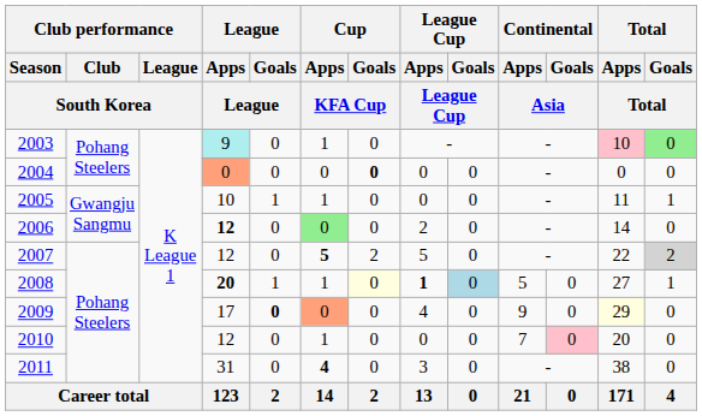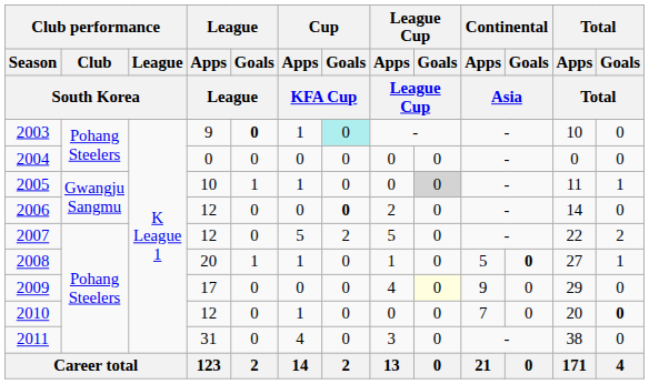2003 | League / Apps / League: paleturquoise background -> no background
2003 | League / Goals / League: normal -> bold
2003 | Cup / Goals / KFA Cup: no background -> paleturquoise background
2003 | Total / Apps / Total: pink background -> no background
2003 | Total / Goals / Total: lightgreen background -> no background
2004 | League / Apps / League: lightsalmon background -> no background
2004 | Cup / Goals / KFA Cup: bold -> normal
2005 | League Cup / Goals / League Cup: no background -> lightgrey background
2006 | League / Apps / League: bold -> normal
2006 | Cup / Apps / KFA Cup: lightgreen background -> no background
2006 | Cup / Goals / KFA Cup: normal -> bold
2007 | Cup / Apps / KFA Cup: bold -> normal
2007 | Total / Goals / Total: lightgrey background -> no background
2008 | League / Apps / League: bold -> normal
2008 | Cup / Goals / KFA Cup: lightyellow background -> no background
2008 | League Cup / Apps / League Cup: bold -> normal
2008 | League Cup / Goals / League Cup: lightblue background -> no background
2008 | Continental / Goals / Asia: normal -> bold
2009 | League / Goals / League: bold -> normal
2009 | Cup / Apps / KFA Cup: lightsalmon background -> no background
2009 | League Cup / Goals / League Cup: no background -> lightyellow background
2009 | Total / Apps / Total: lightyellow background -> no background
2010 | Continental / Goals / Asia: pink background -> no background
2010 | Total / Goals / Total: normal -> bold
2011 | Cup / Apps / KFA Cup: bold -> normal
